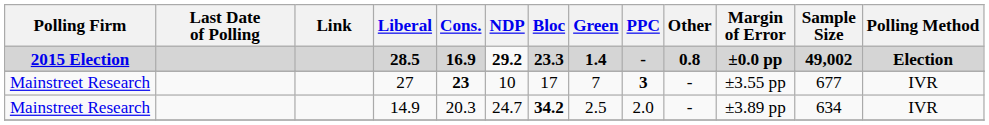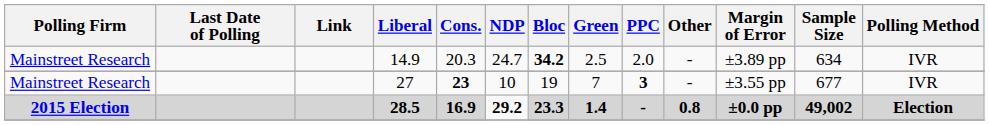rows swapped: 14.9 <-> 28.5
27 | Bloc: 17 -> 19
